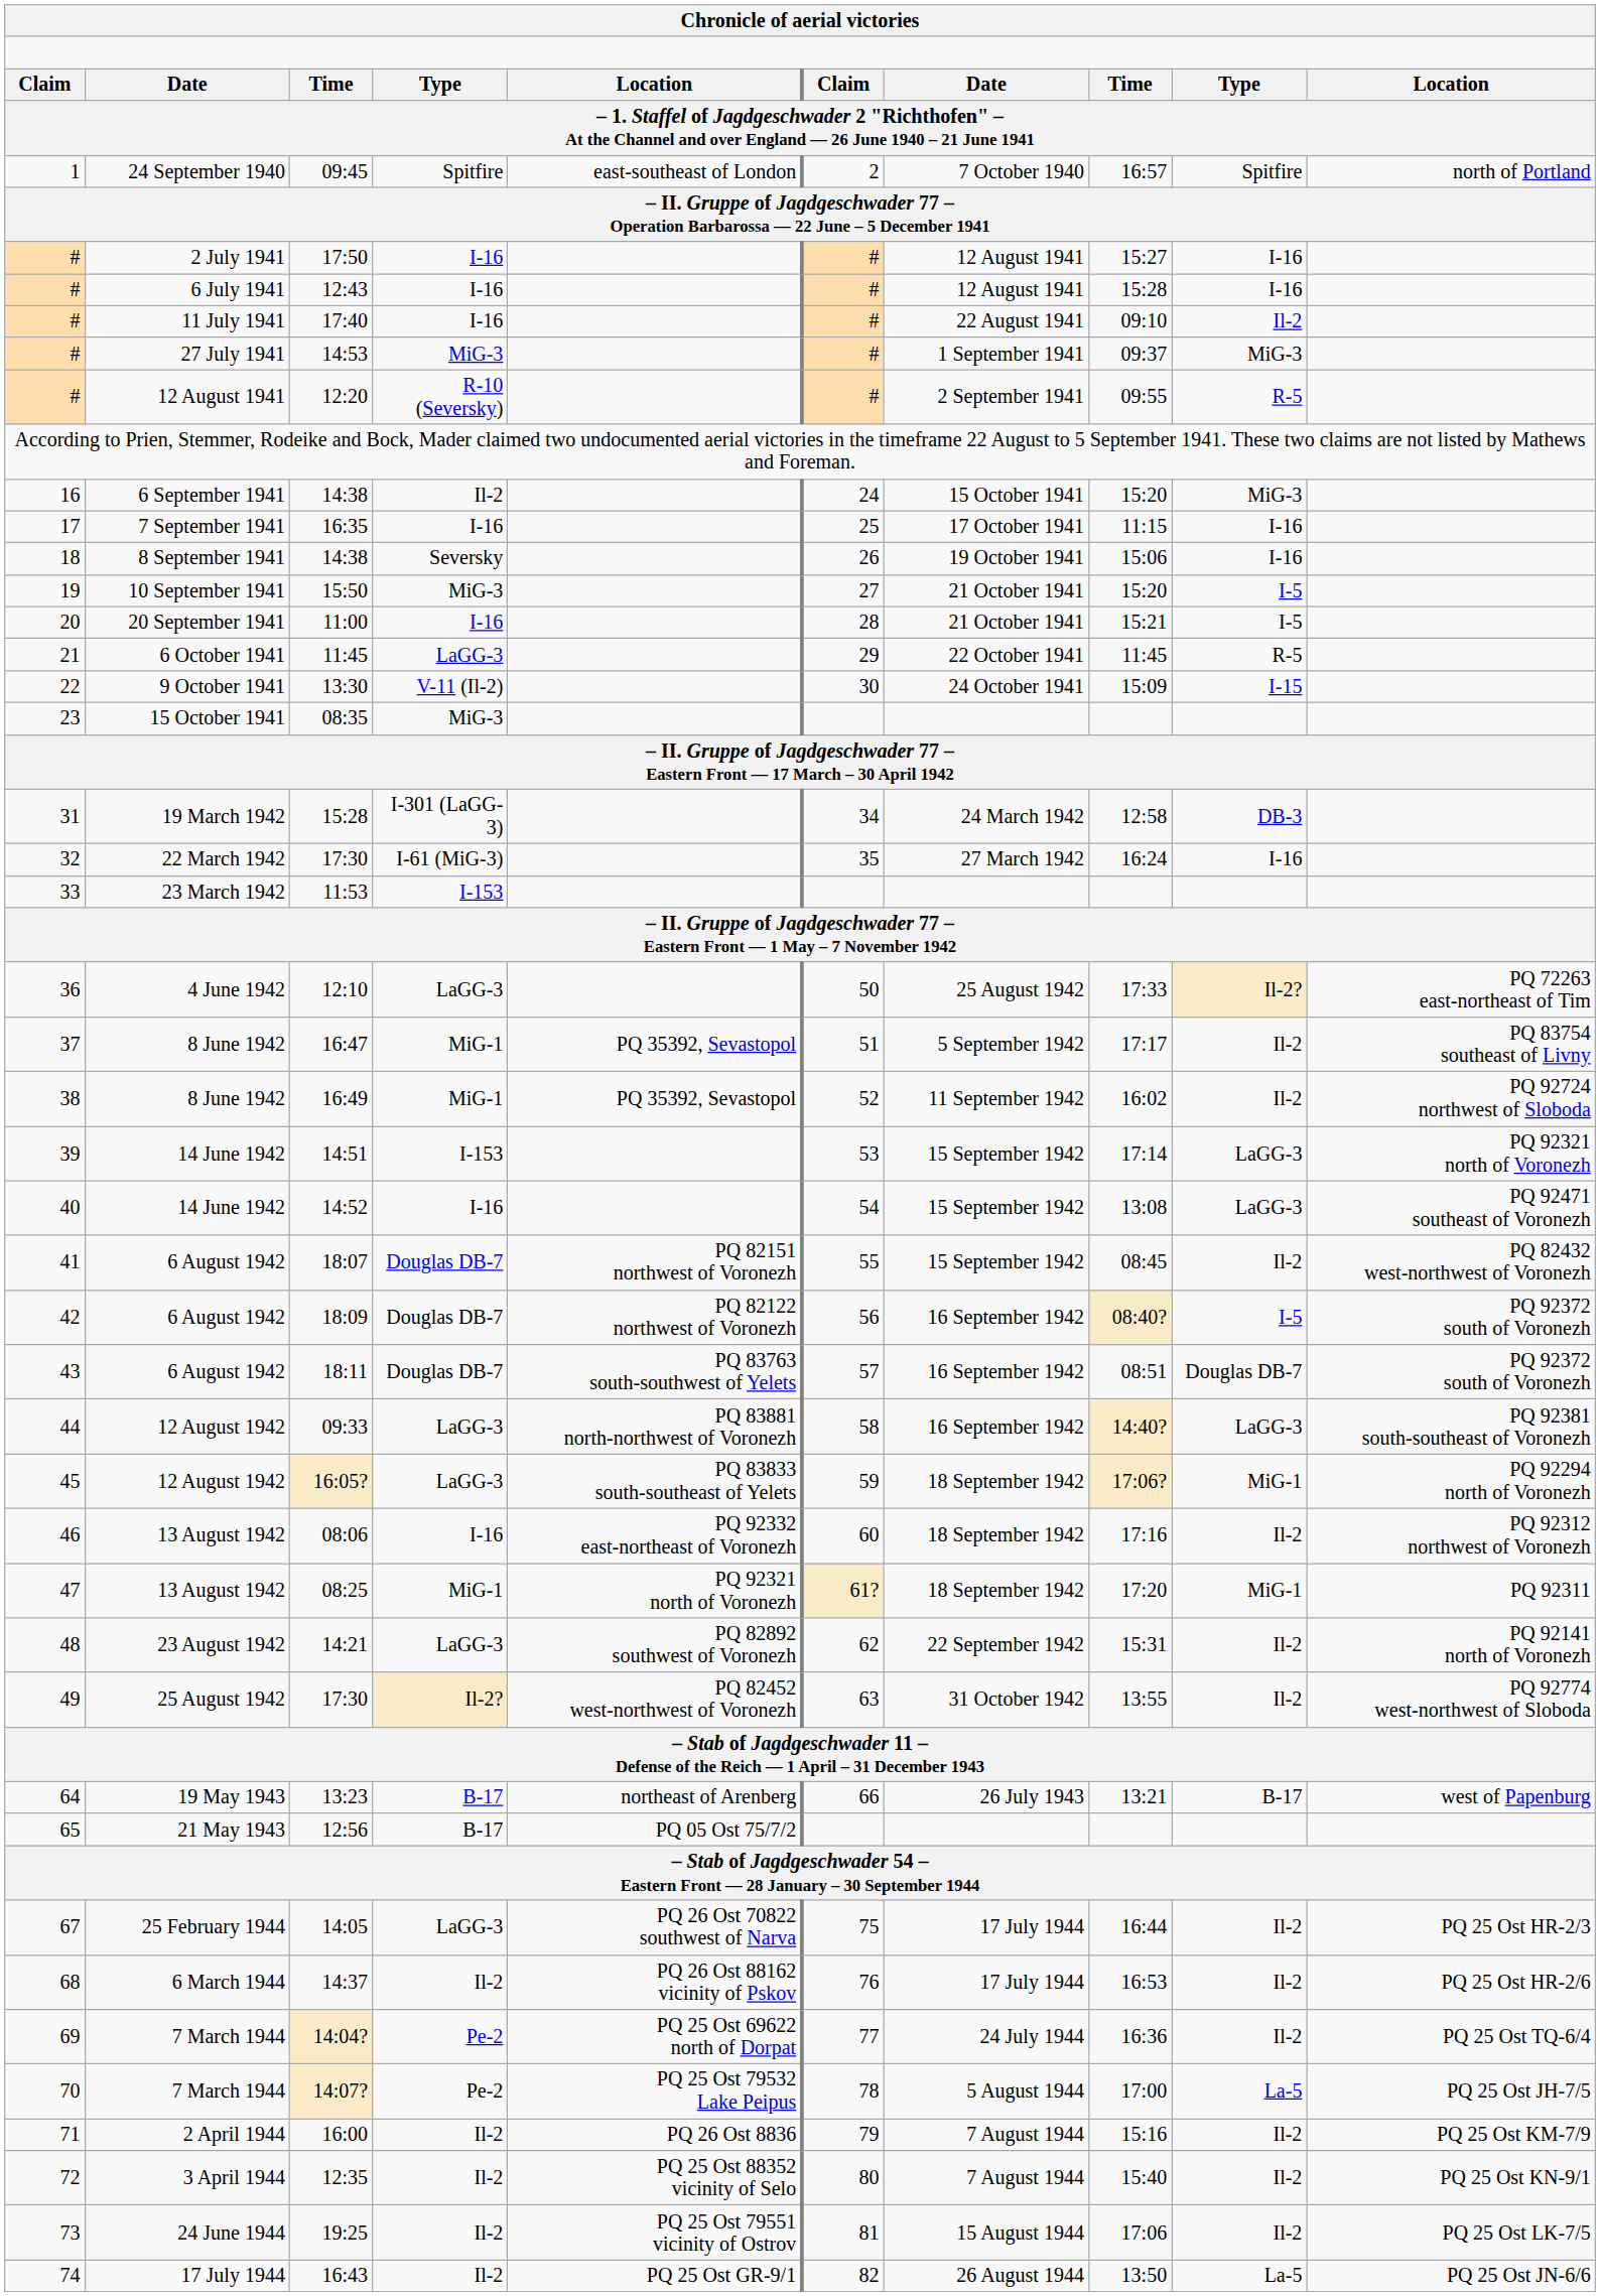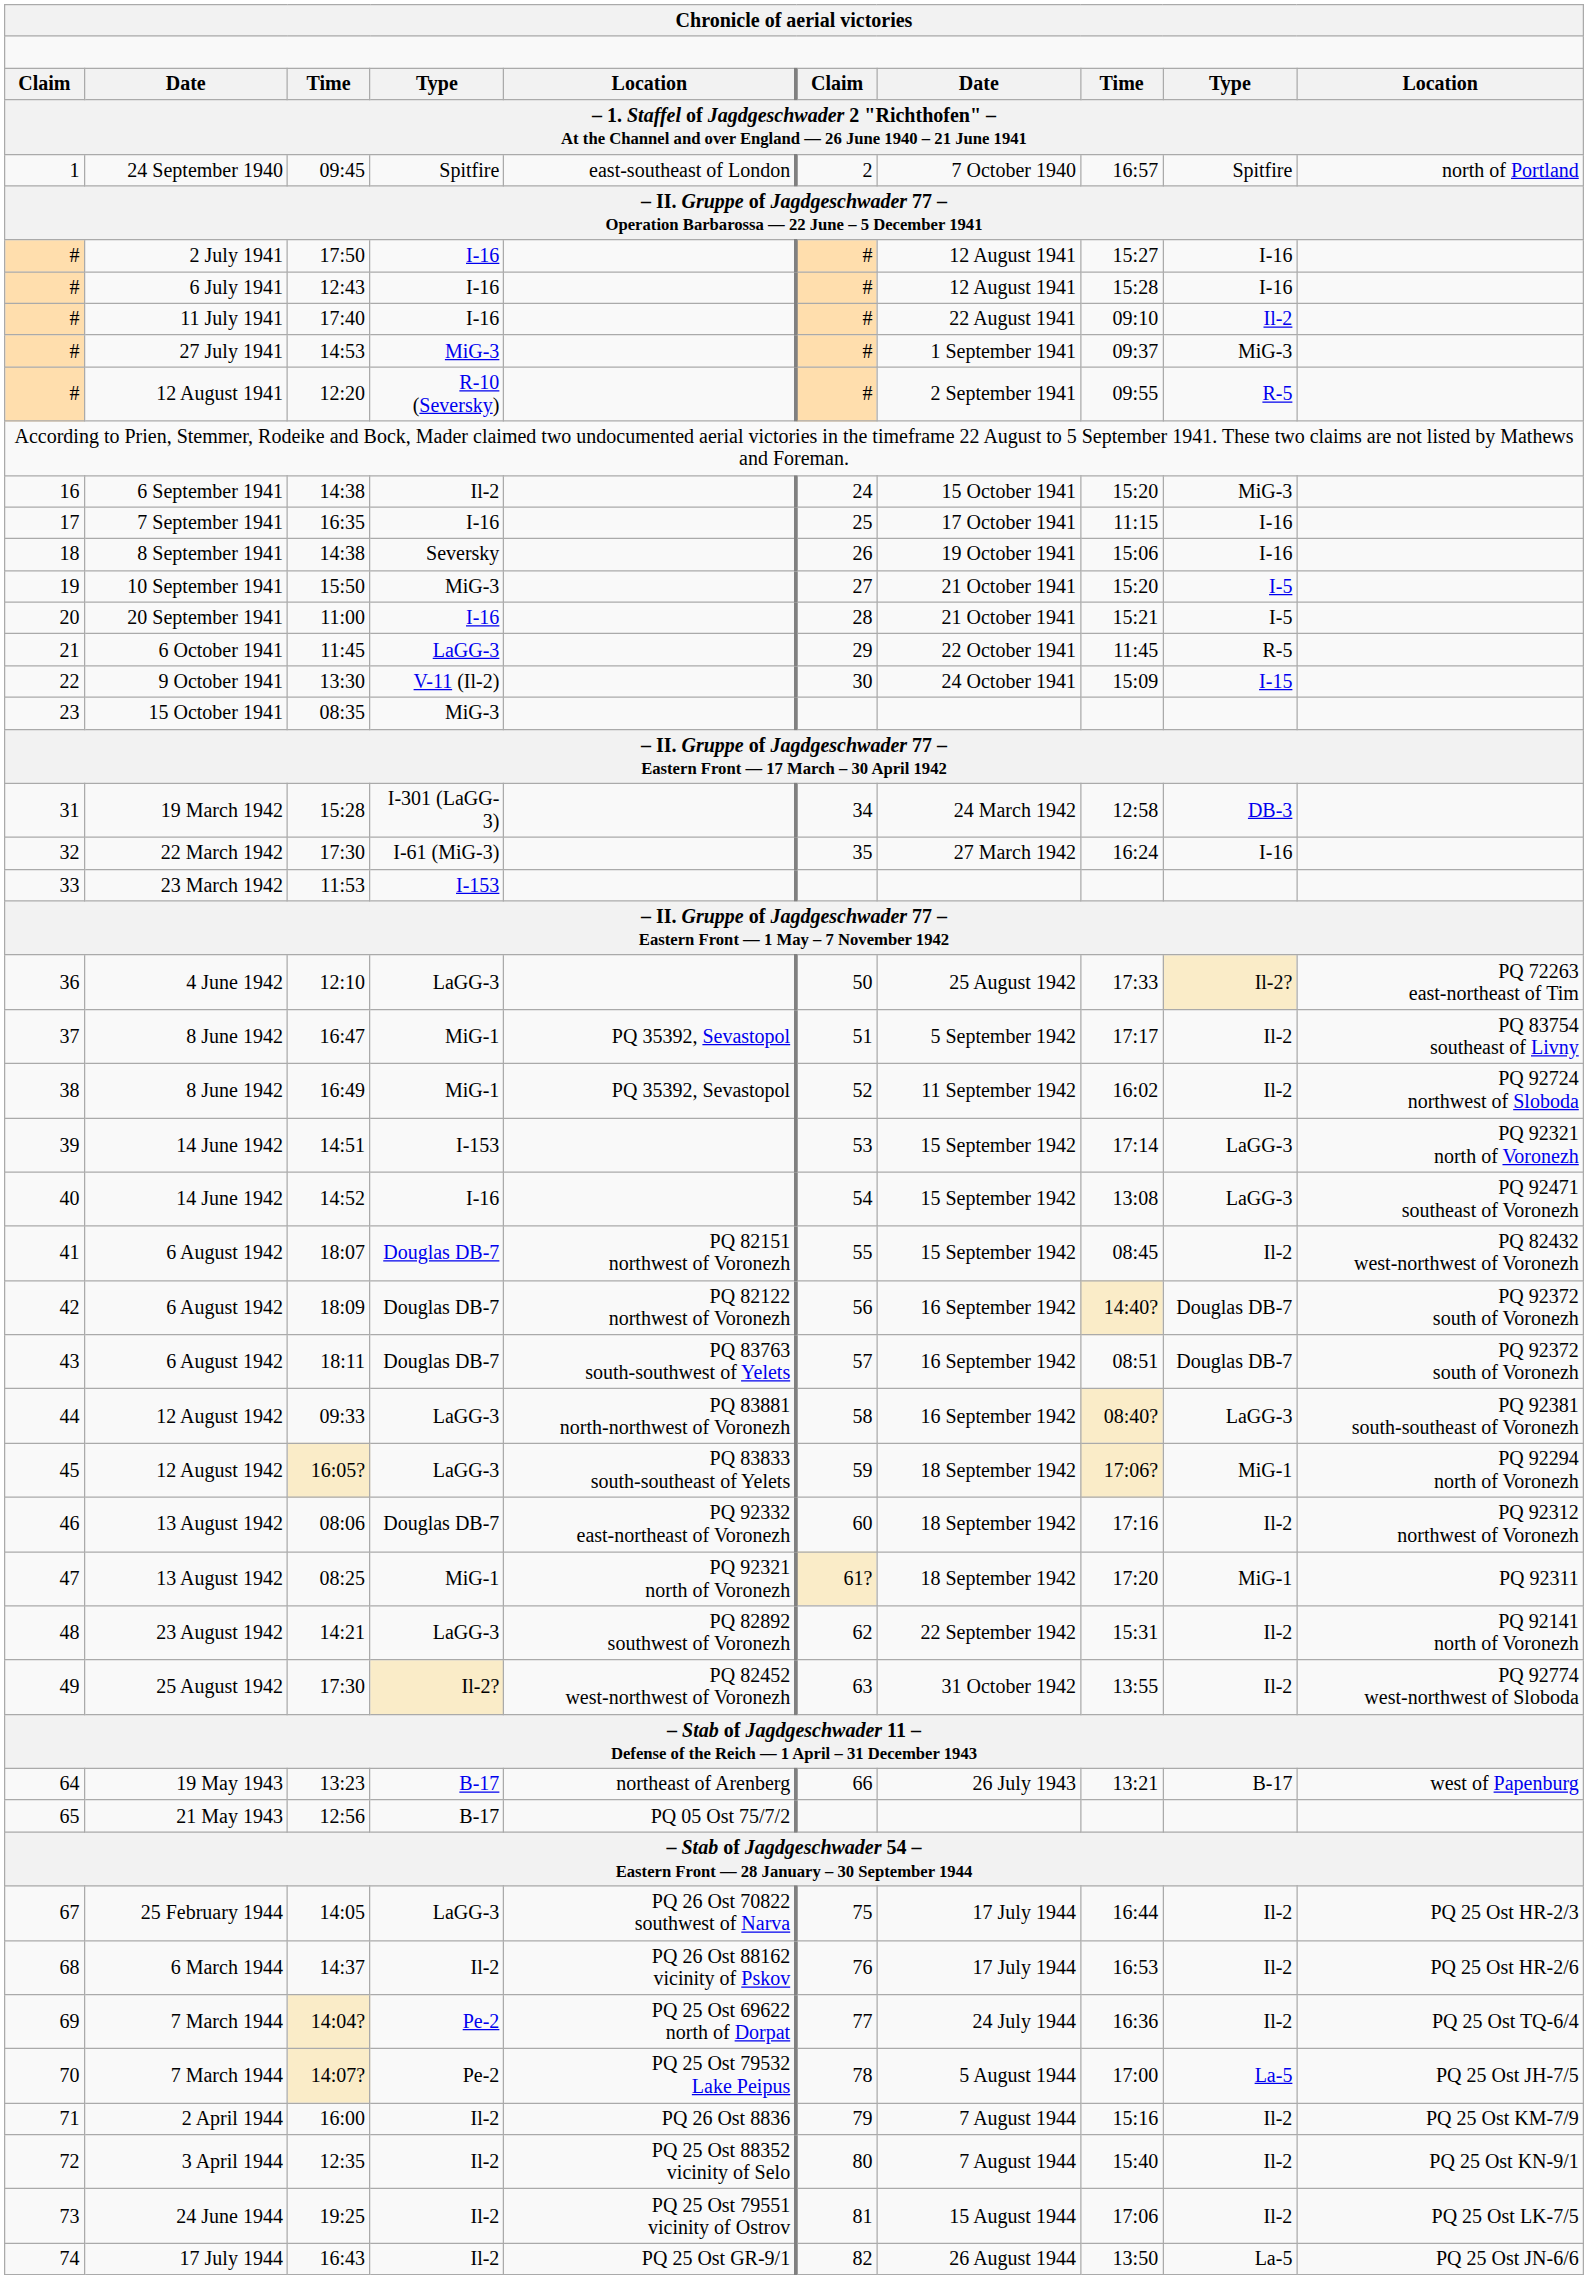18:09 | column 8: 08:40? -> 14:40?
18:09 | column 9: I-5 -> Douglas DB-7
09:33 | column 8: 14:40? -> 08:40?
08:06 | column 4: I-16 -> Douglas DB-7
